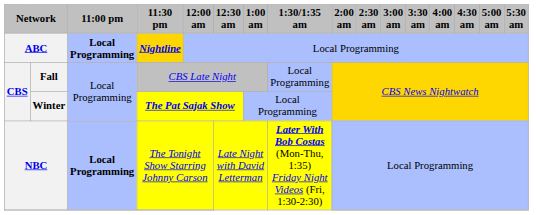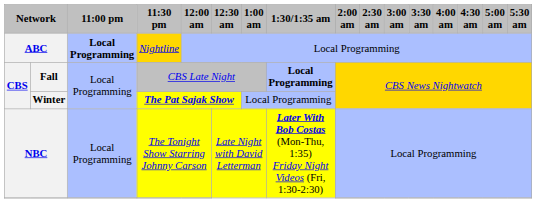ABC | 11:30 pm: bold -> normal
Fall | 1:30/1:35 am: normal -> bold
NBC | 11:00 pm: bold -> normal
